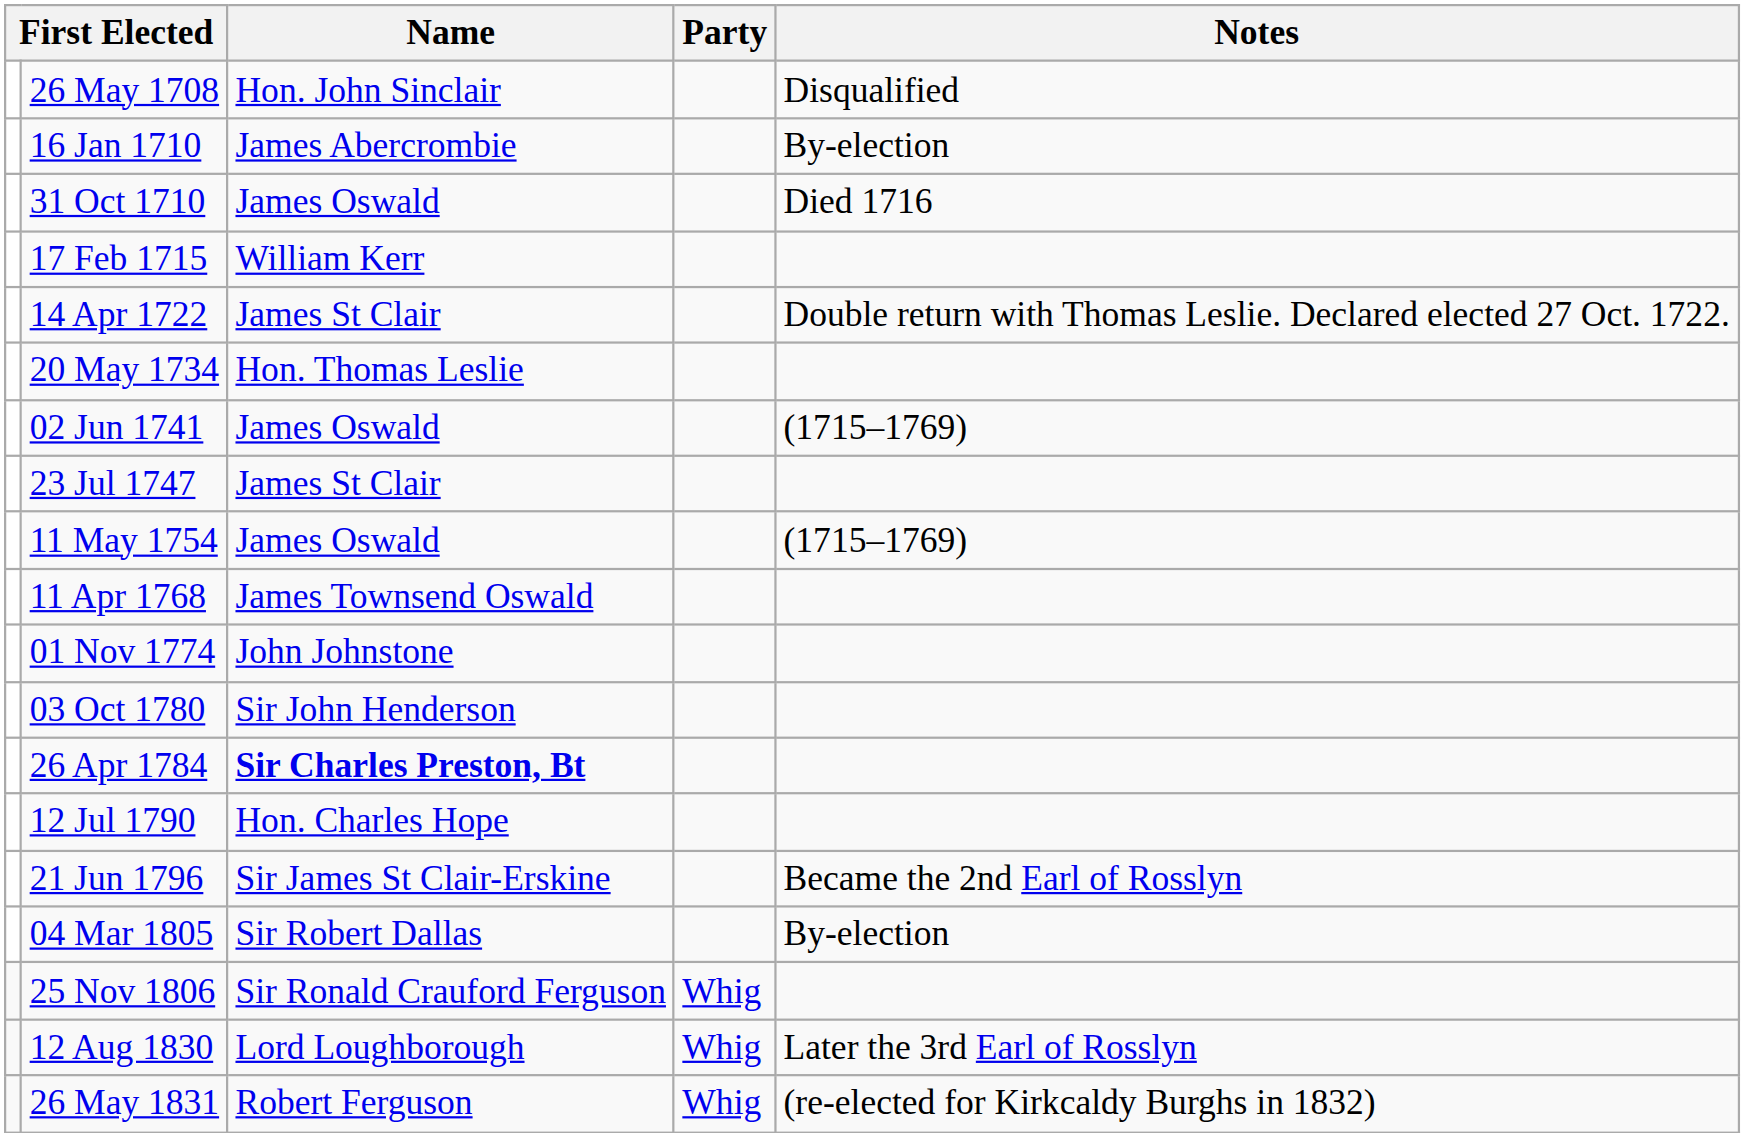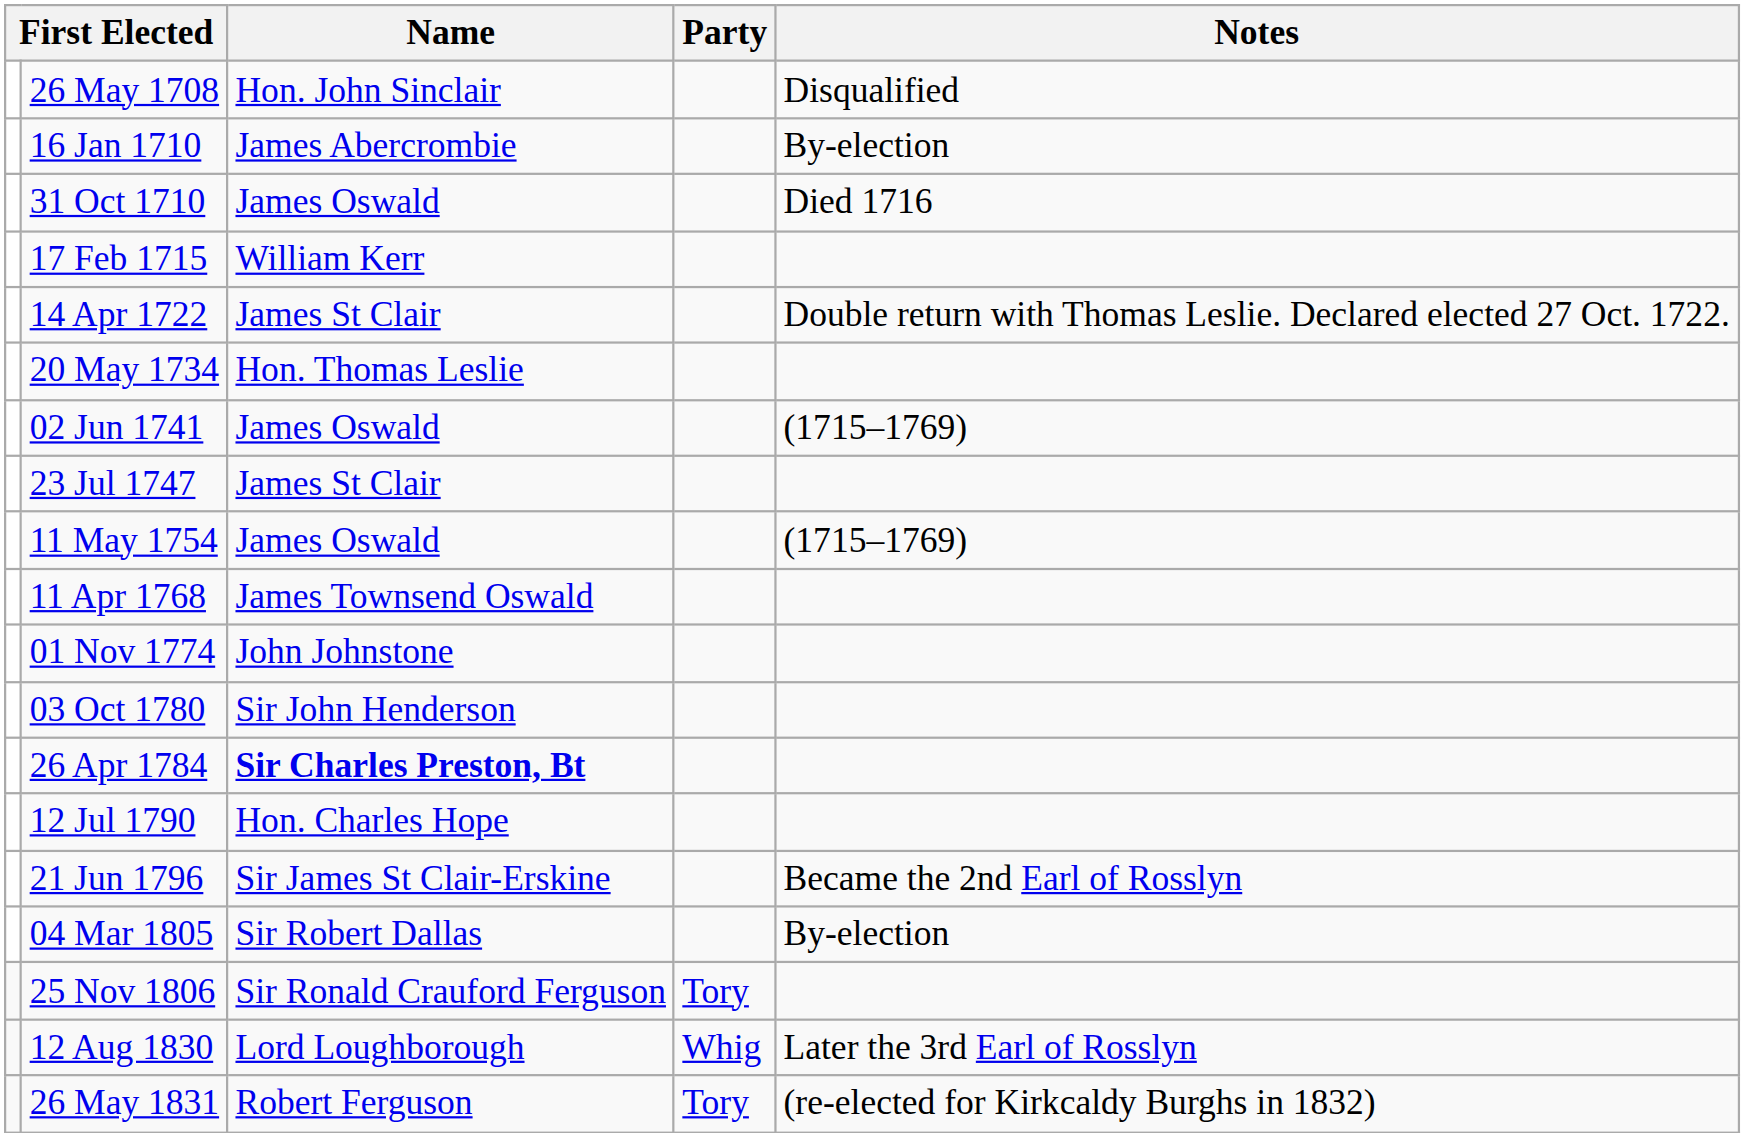25 Nov 1806 | Party: Whig -> Tory
26 May 1831 | Party: Whig -> Tory
